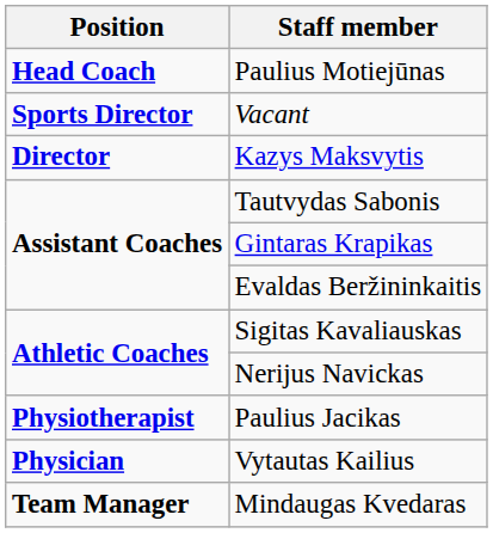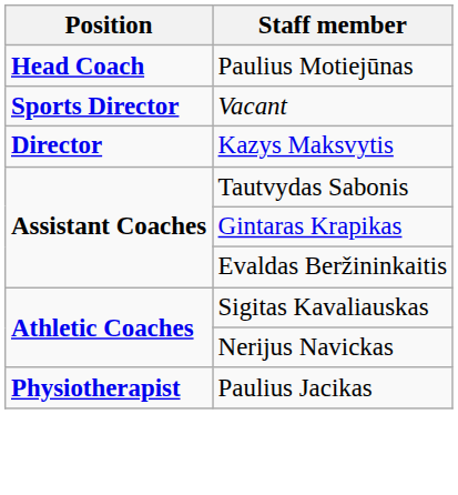- row: Physician | Vytautas Kailius
- row: Team Manager | Mindaugas Kvedaras
